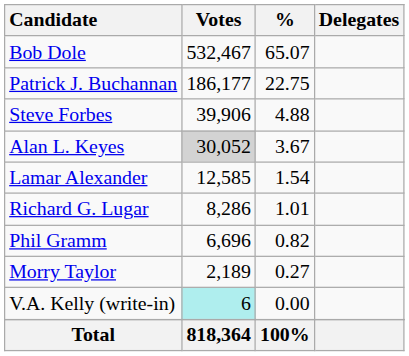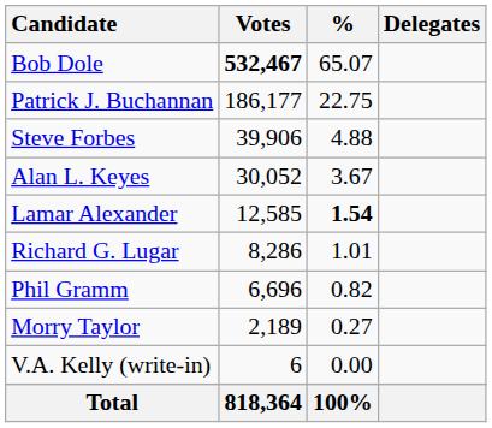Bob Dole | Votes: normal -> bold
Alan L. Keyes | Votes: lightgrey background -> no background
Lamar Alexander | %: normal -> bold
V.A. Kelly (write-in) | Votes: paleturquoise background -> no background
